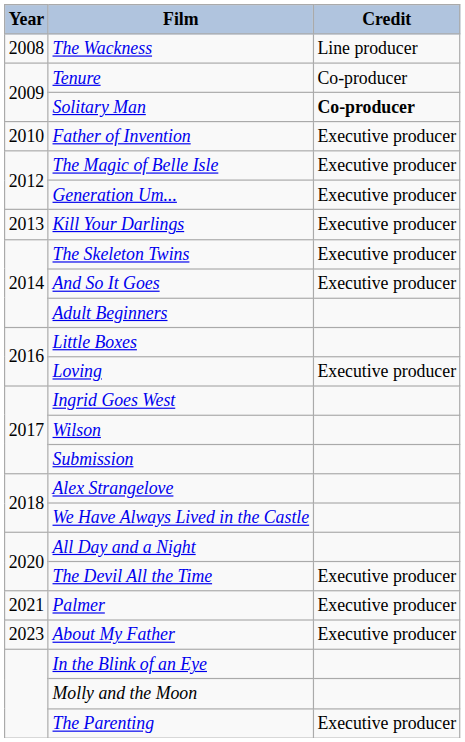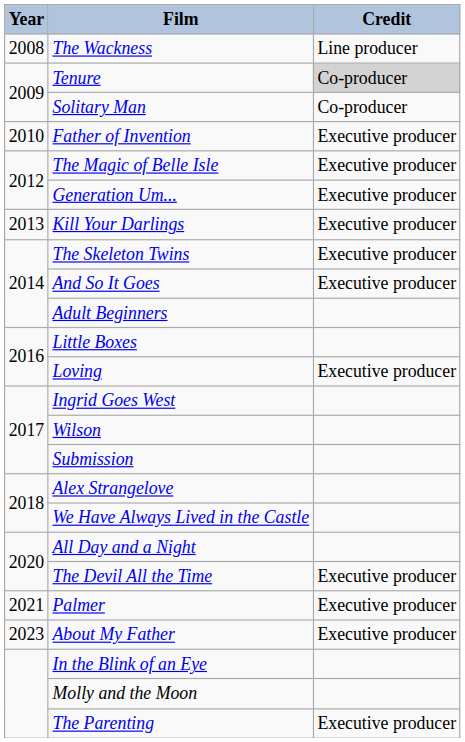Tenure | Credit: no background -> lightgrey background
Solitary Man | Credit: bold -> normal
